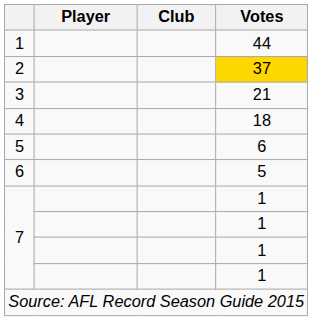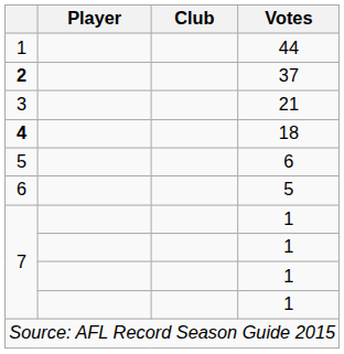2 | column 1: normal -> bold
2 | Votes: gold background -> no background
4 | column 1: normal -> bold
